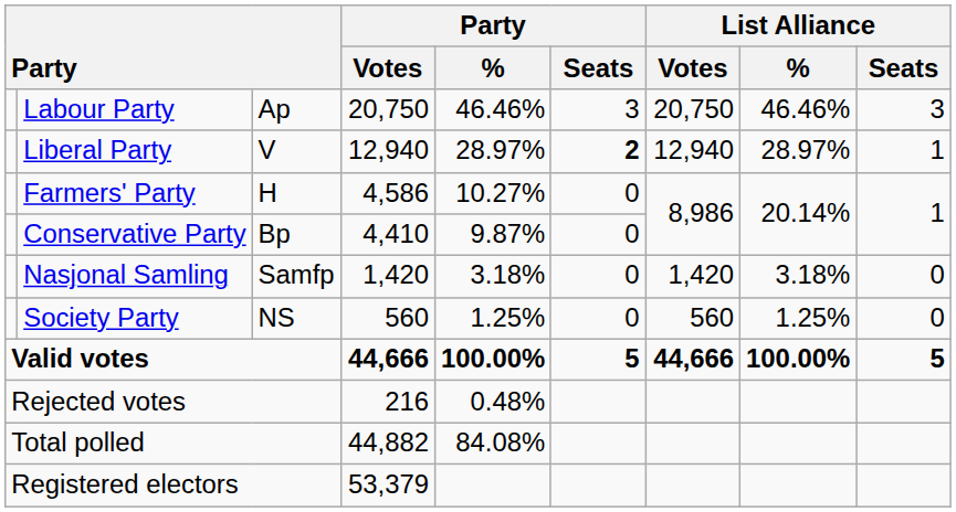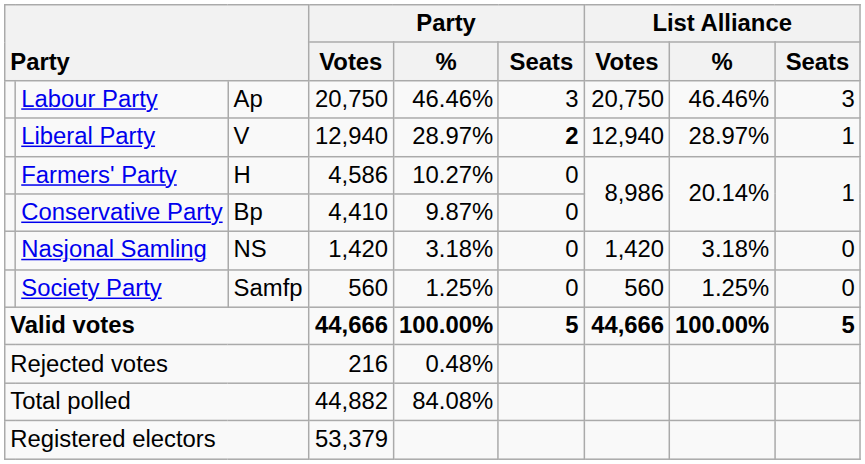Nasjonal Samling | column 3: Samfp -> NS
Society Party | column 3: NS -> Samfp
